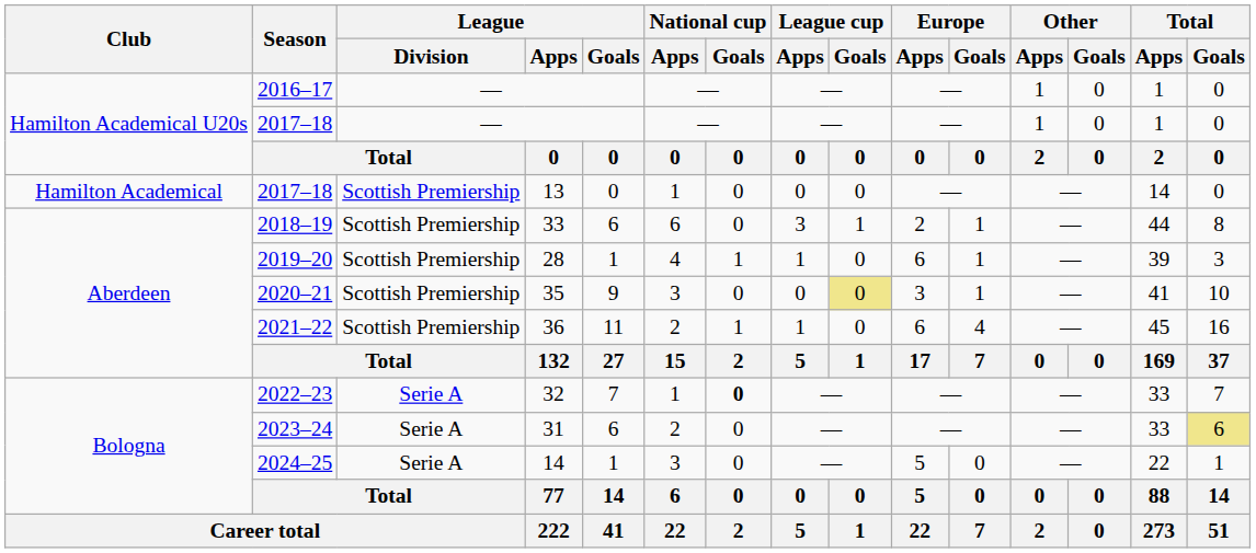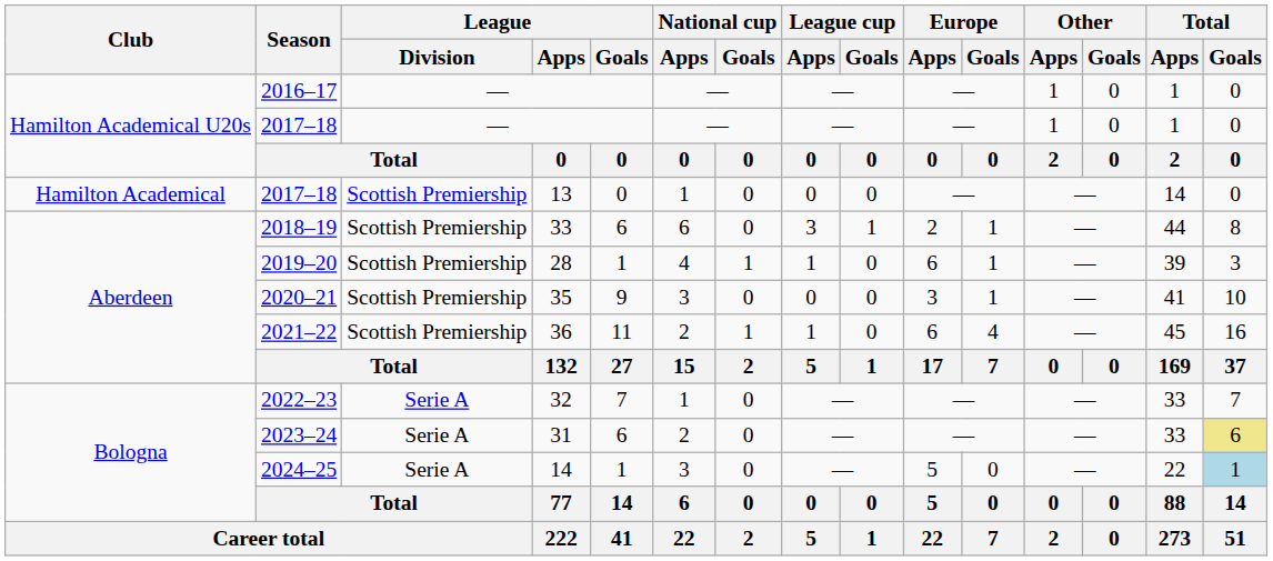2020–21 | League cup / Goals: khaki background -> no background
2022–23 | National cup / Goals: bold -> normal
2024–25 | Total / Goals: no background -> lightblue background
